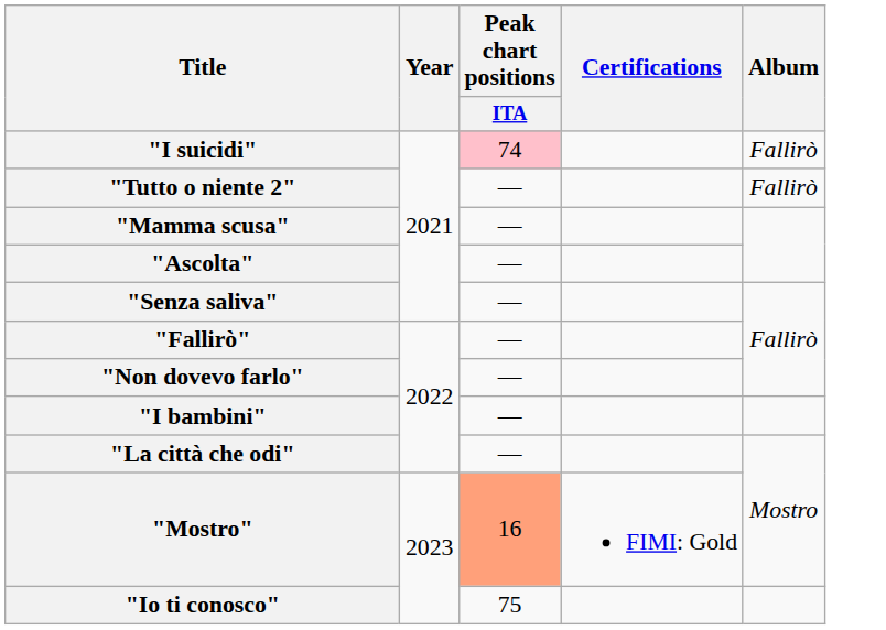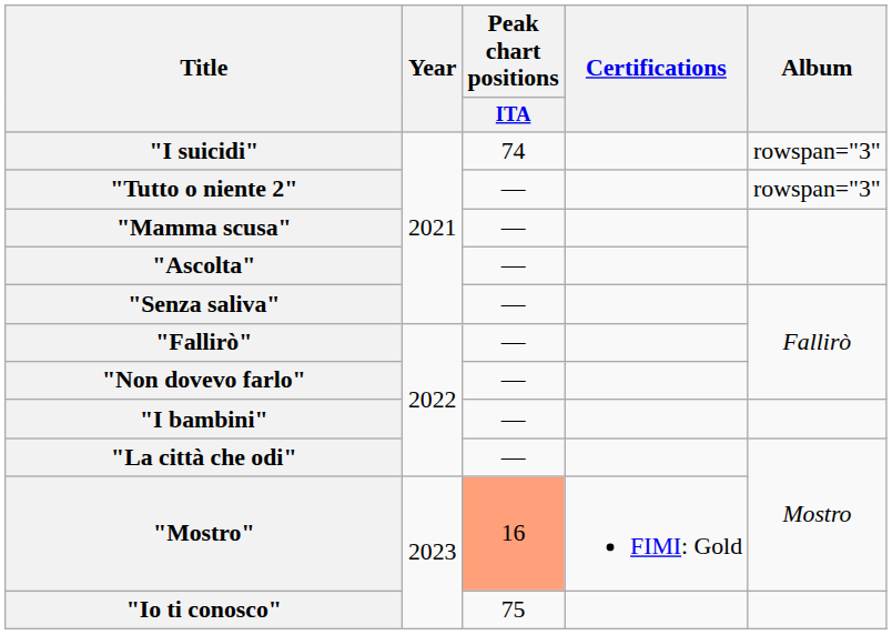"I suicidi" | Peak chart positions / ITA: pink background -> no background
"I suicidi" | Album: Fallirò -> rowspan="3"
"Tutto o niente 2" | Album: Fallirò -> rowspan="3"
